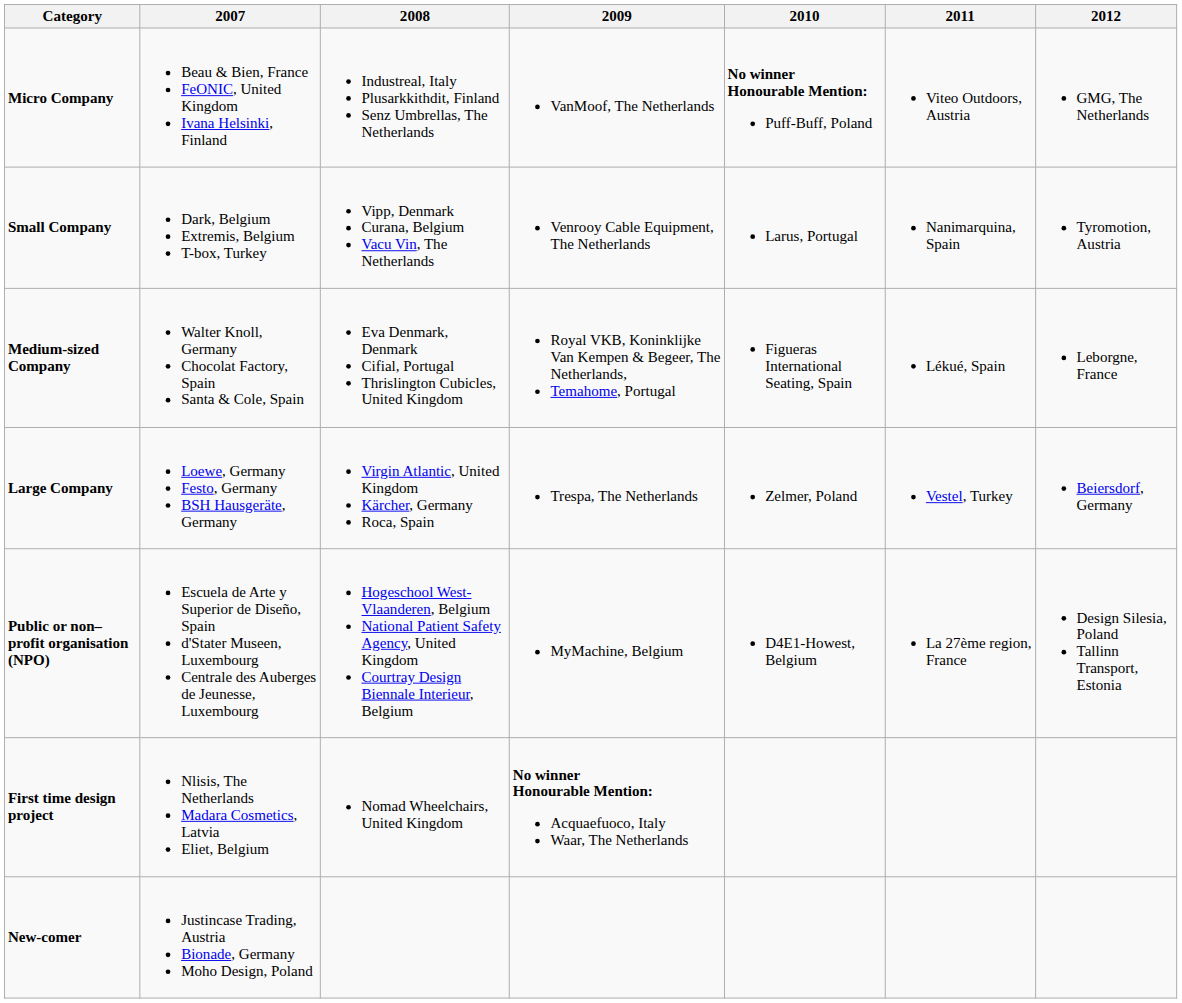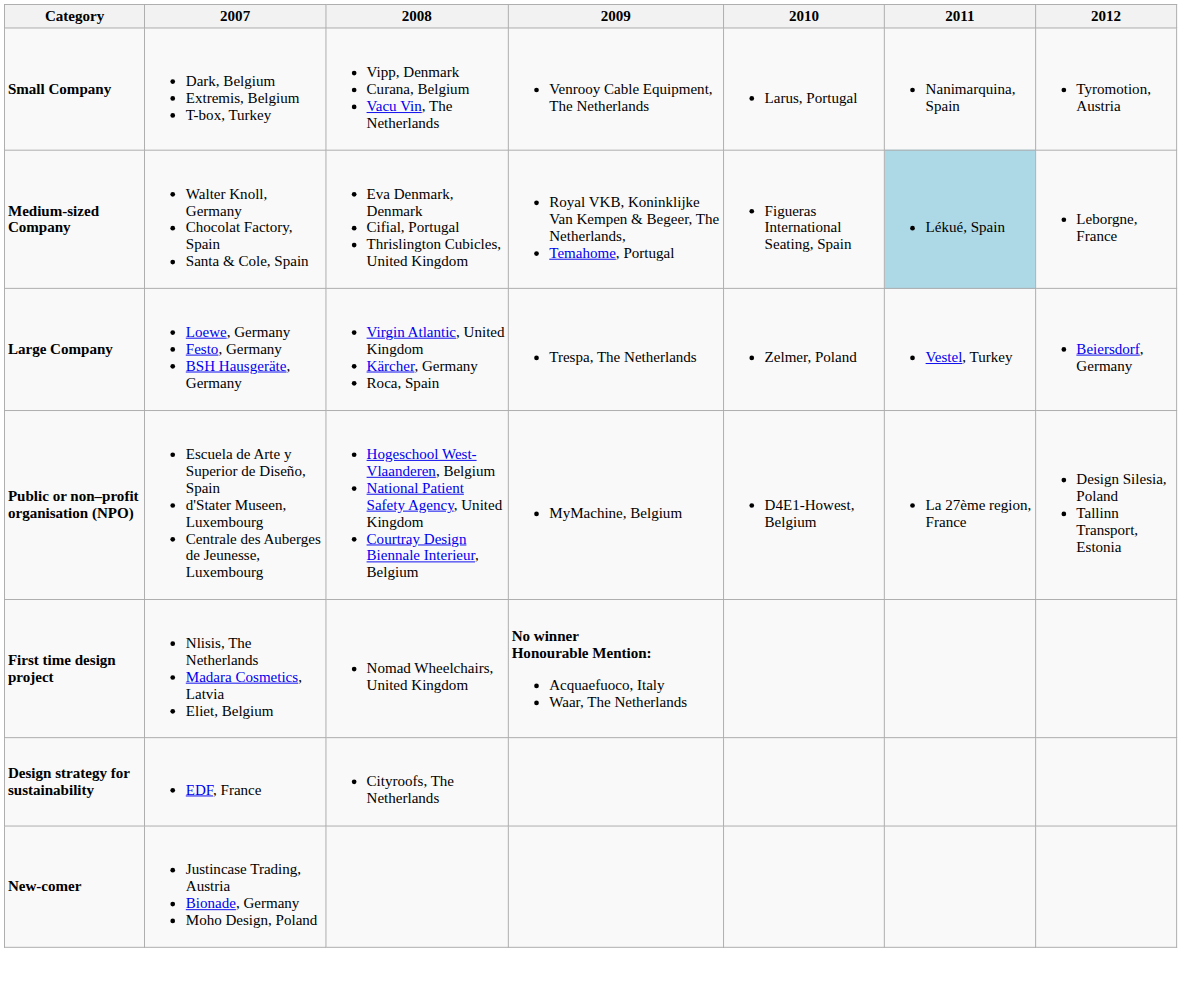- row: Micro Company | Beau & Bien, France FeONIC, United Kingdom Ivana Helsinki, Finland | Industreal, Italy Plusarkkithdit, Finland Senz Umbrellas, The Netherlands | VanMoof, The Netherlands | No winner Honourable Mention: Puff-Buff, Poland | Viteo Outdoors, Austria | GMG, The Netherlands
Medium-sized Company | 2011: no background -> lightblue background
+ row: Design strategy for sustainability | EDF, France | Cityroofs, The Netherlands
